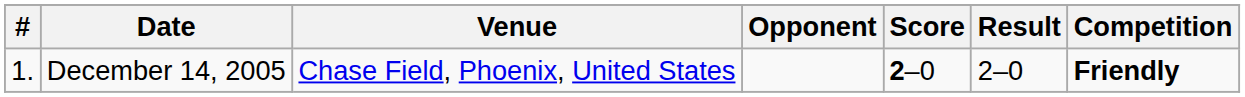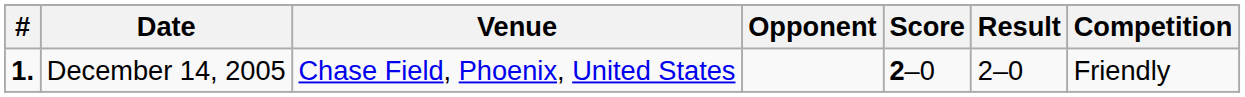December 14, 2005 | #: normal -> bold
December 14, 2005 | Competition: bold -> normal
